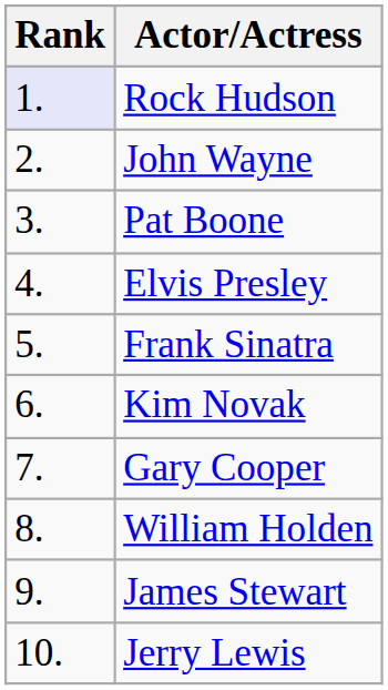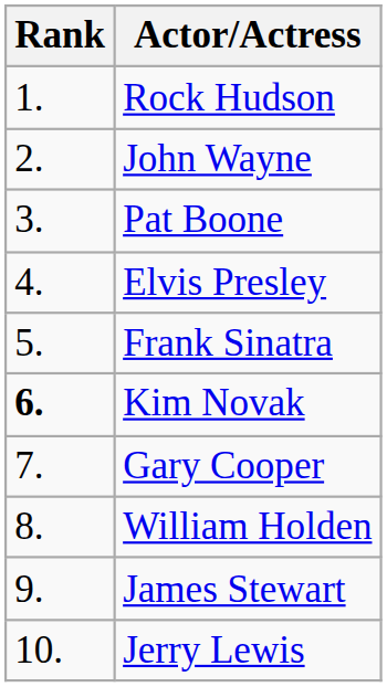Rock Hudson | Rank: lavender background -> no background
Kim Novak | Rank: normal -> bold
